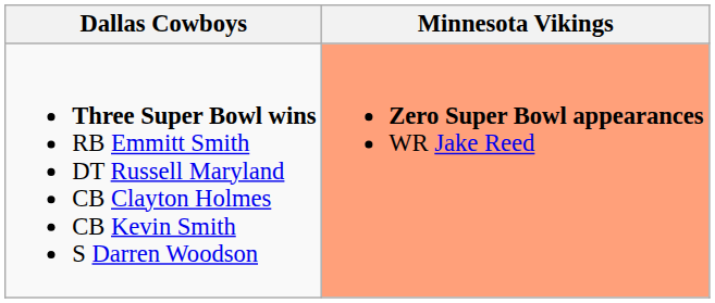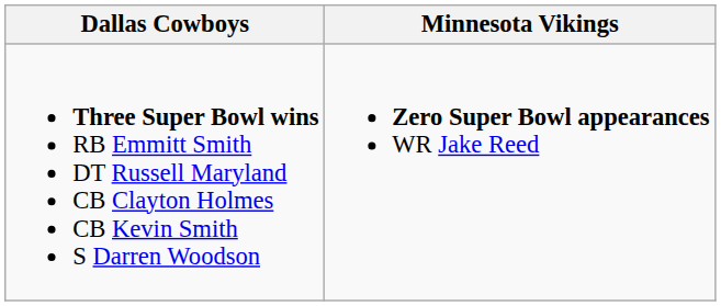row 2 | Minnesota Vikings: lightsalmon background -> no background
